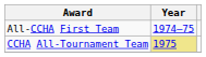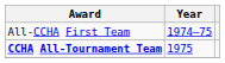row 3 | Award: normal -> bold
row 3 | Year: khaki background -> no background
